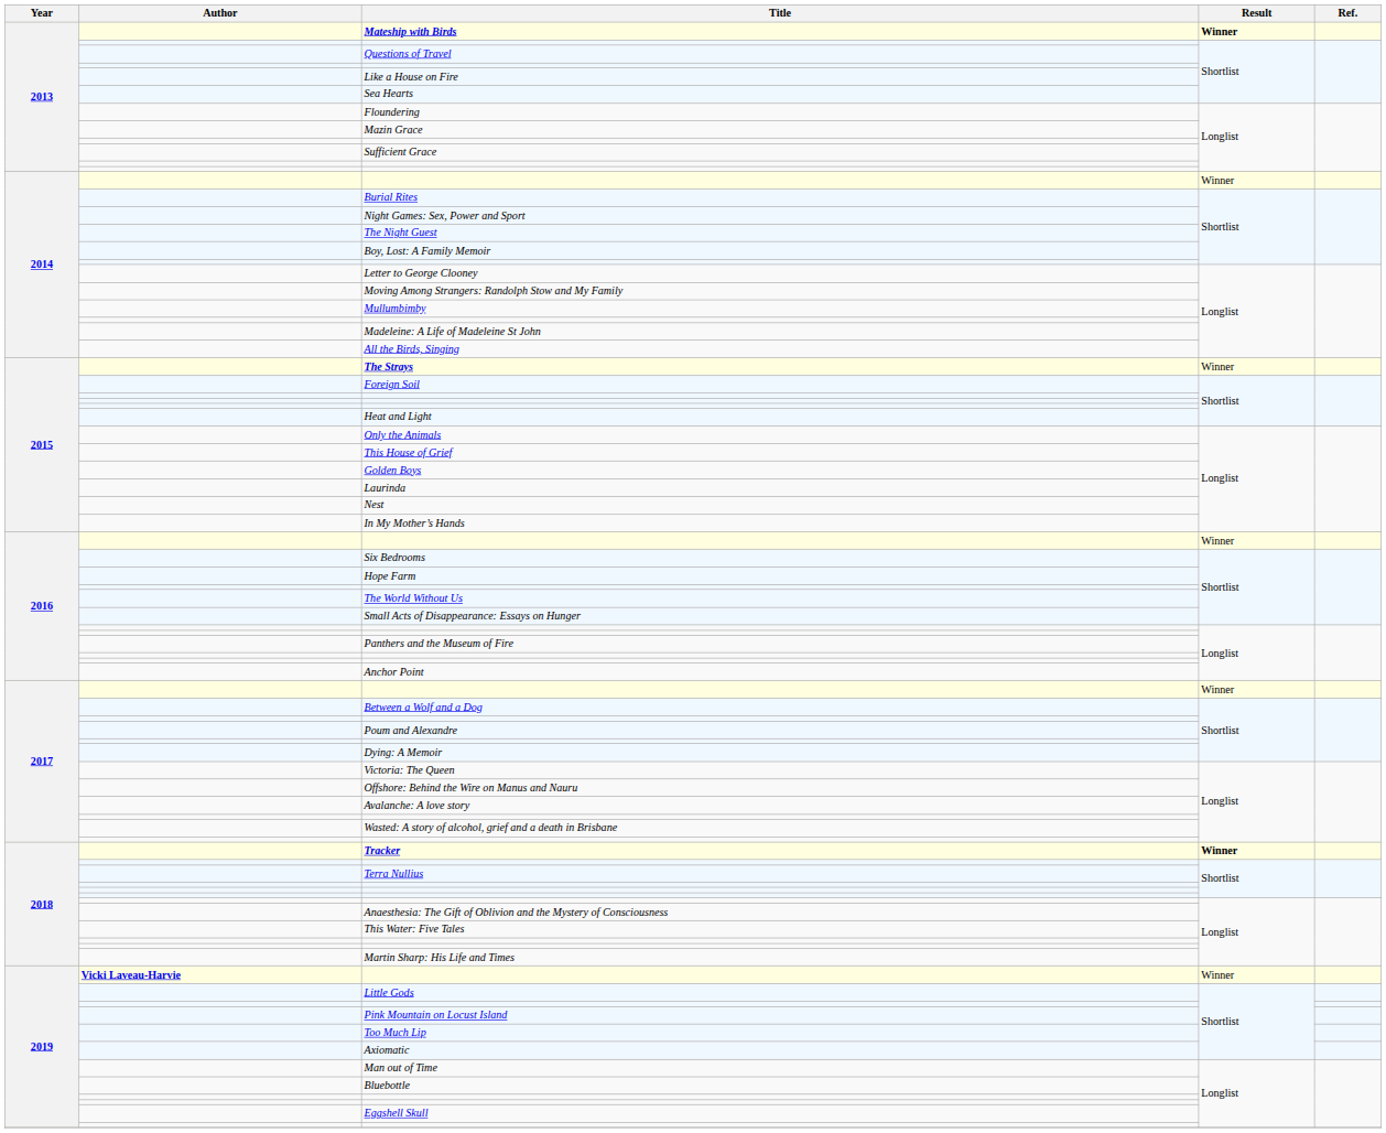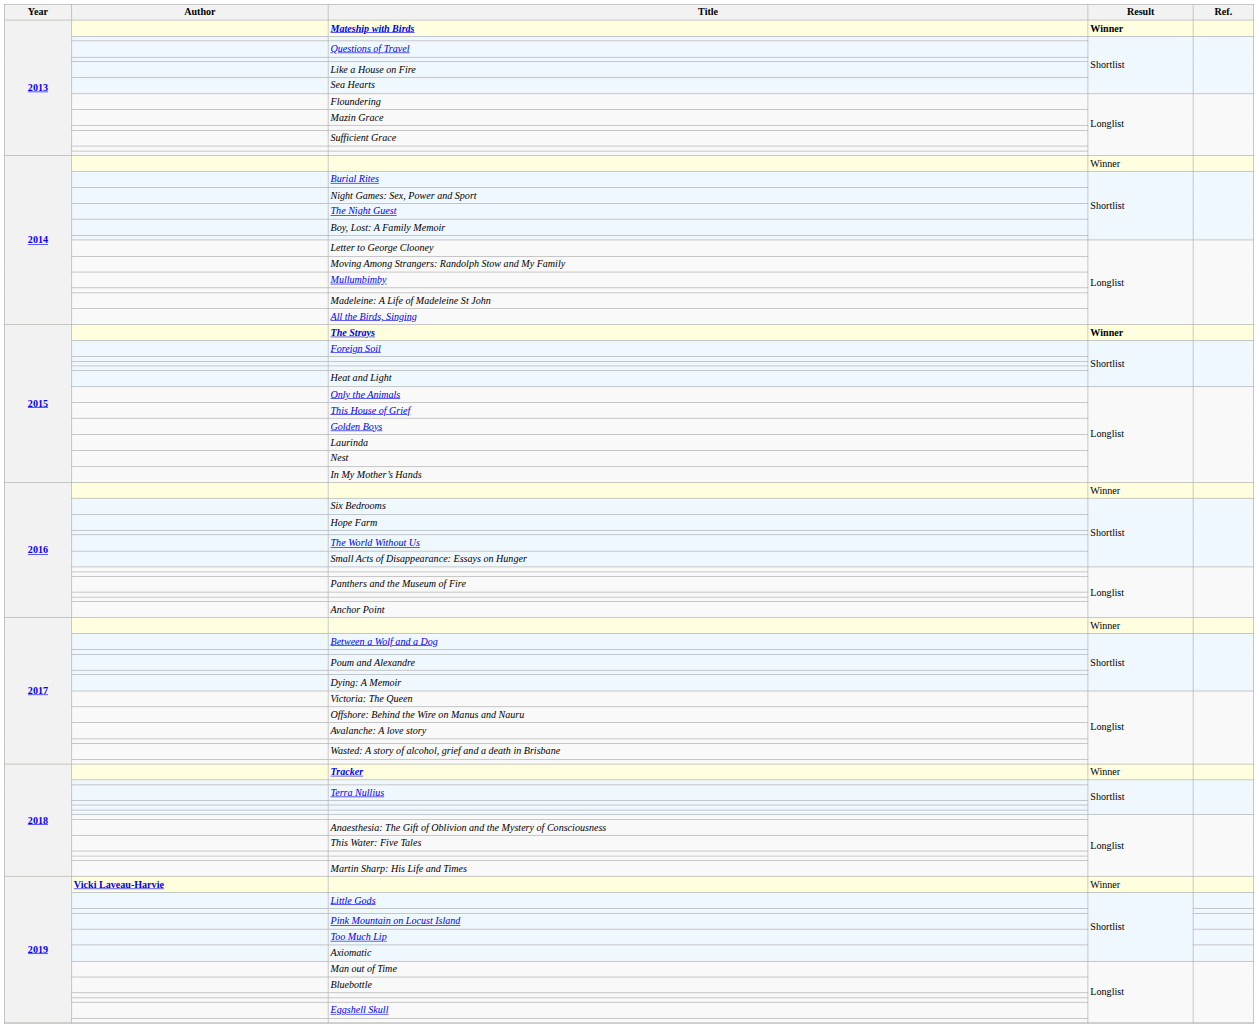The Strays | Result: normal -> bold
Tracker | Result: bold -> normal
